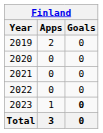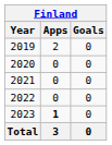2023 | Apps: normal -> bold
2023 | Goals: bold -> normal
